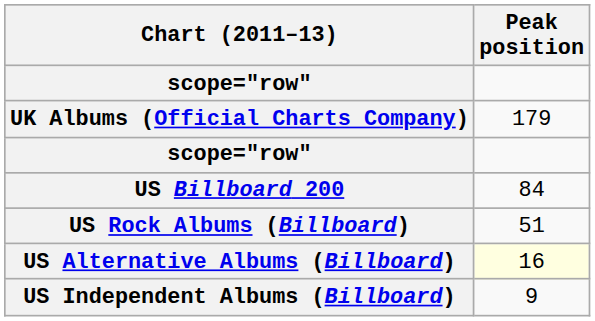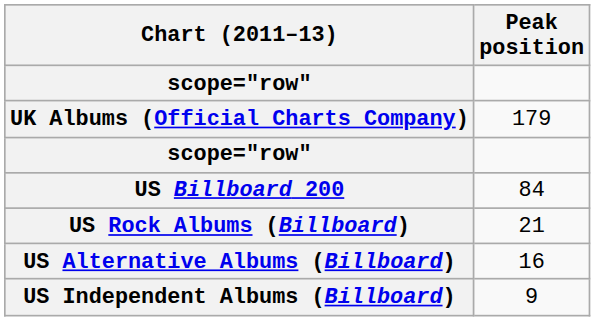US Rock Albums (Billboard) | Peak position: 51 -> 21
US Alternative Albums (Billboard) | Peak position: lightyellow background -> no background
